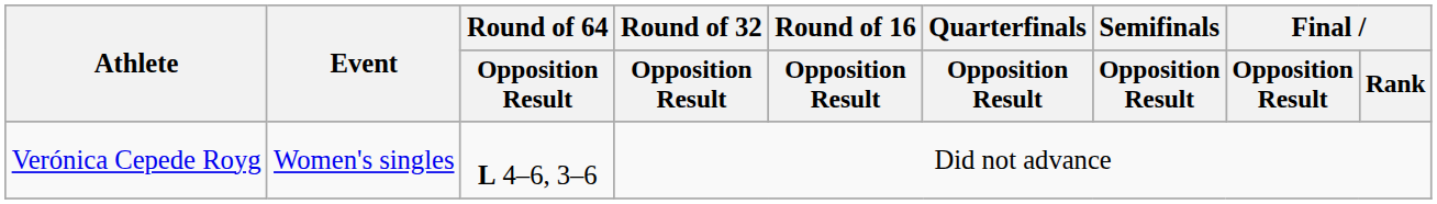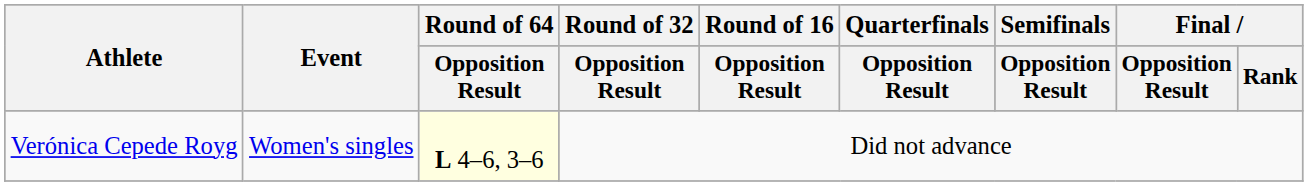Verónica Cepede Royg | Round of 64 / Opposition Result: no background -> lightyellow background
